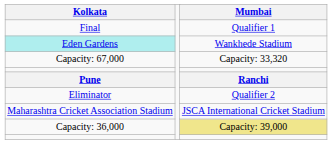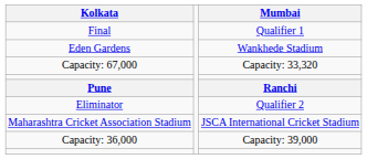Eden Gardens | Kolkata: paleturquoise background -> no background
Capacity: 36,000 | Mumbai: khaki background -> no background
